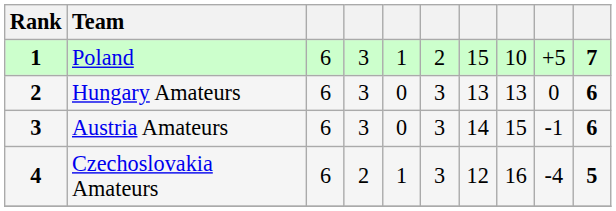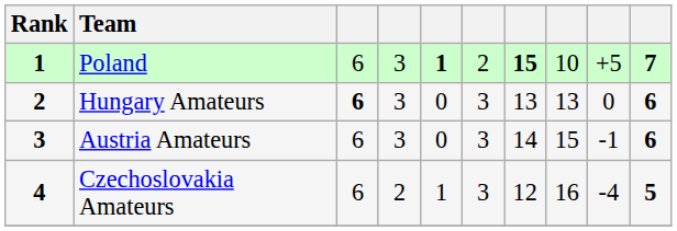Poland | column 5: normal -> bold
Poland | column 7: normal -> bold
Hungary Amateurs | column 3: normal -> bold
